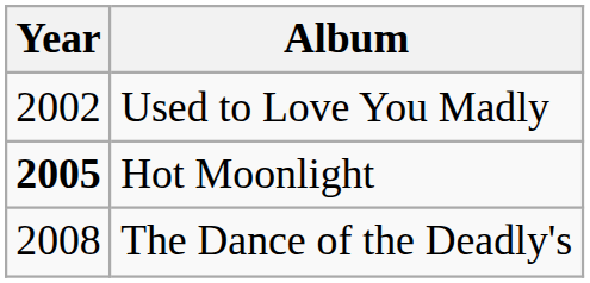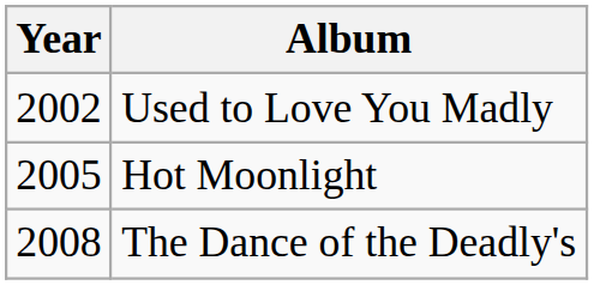Hot Moonlight | Year: bold -> normal
